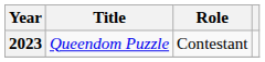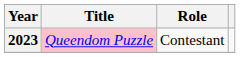2023 | Title: no background -> pink background
